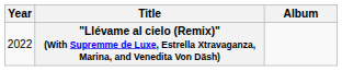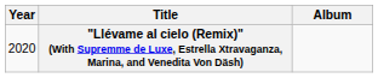row 2 | Year: 2022 -> 2020
